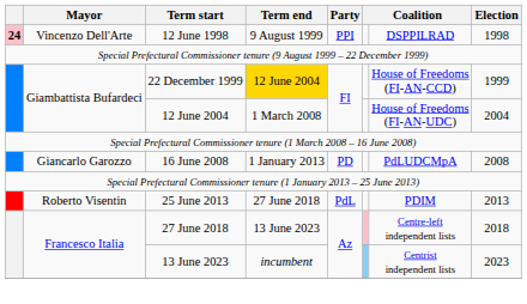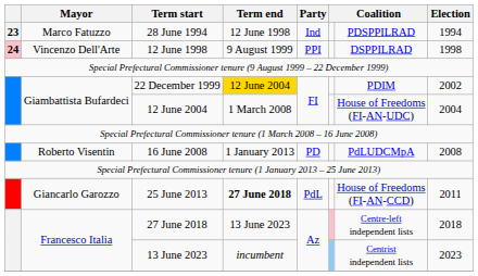+ row: 23 | Marco Fatuzzo | 28 June 1994 | 12 June 1998 | Ind | PDSPPILRAD | 1994
22 December 1999 | column 7: House of Freedoms (FI-AN-CCD) -> PDIM
22 December 1999 | Election: 1999 -> 2002
16 June 2008 | Mayor: Giancarlo Garozzo -> Roberto Visentin
25 June 2013 | Mayor: Roberto Visentin -> Giancarlo Garozzo
25 June 2013 | Term end: normal -> bold
25 June 2013 | column 7: PDIM -> House of Freedoms (FI-AN-CCD)
25 June 2013 | Election: 2013 -> 2011
